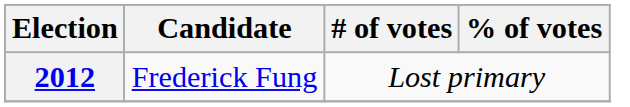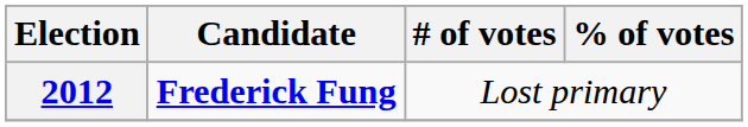2012 | Candidate: normal -> bold
